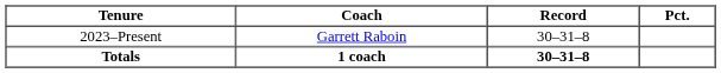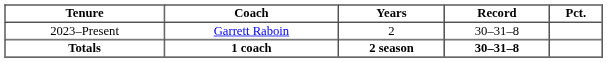+ column: Years | 2 | 2 season
